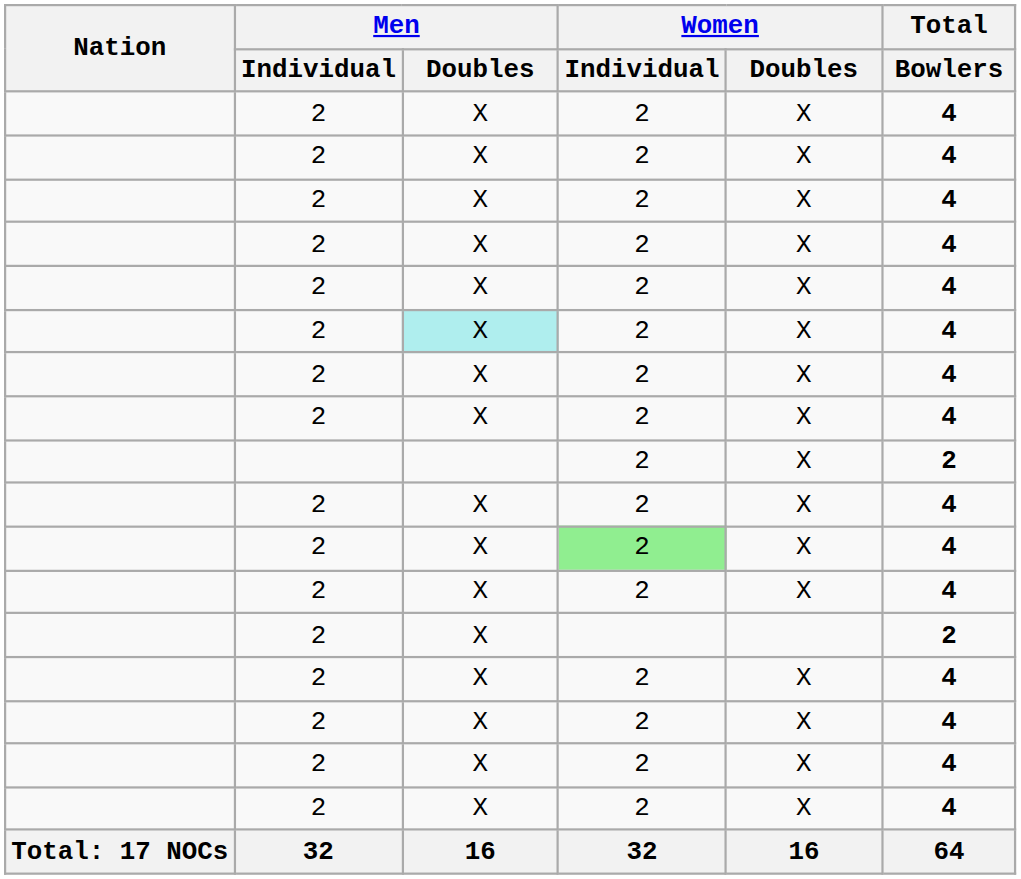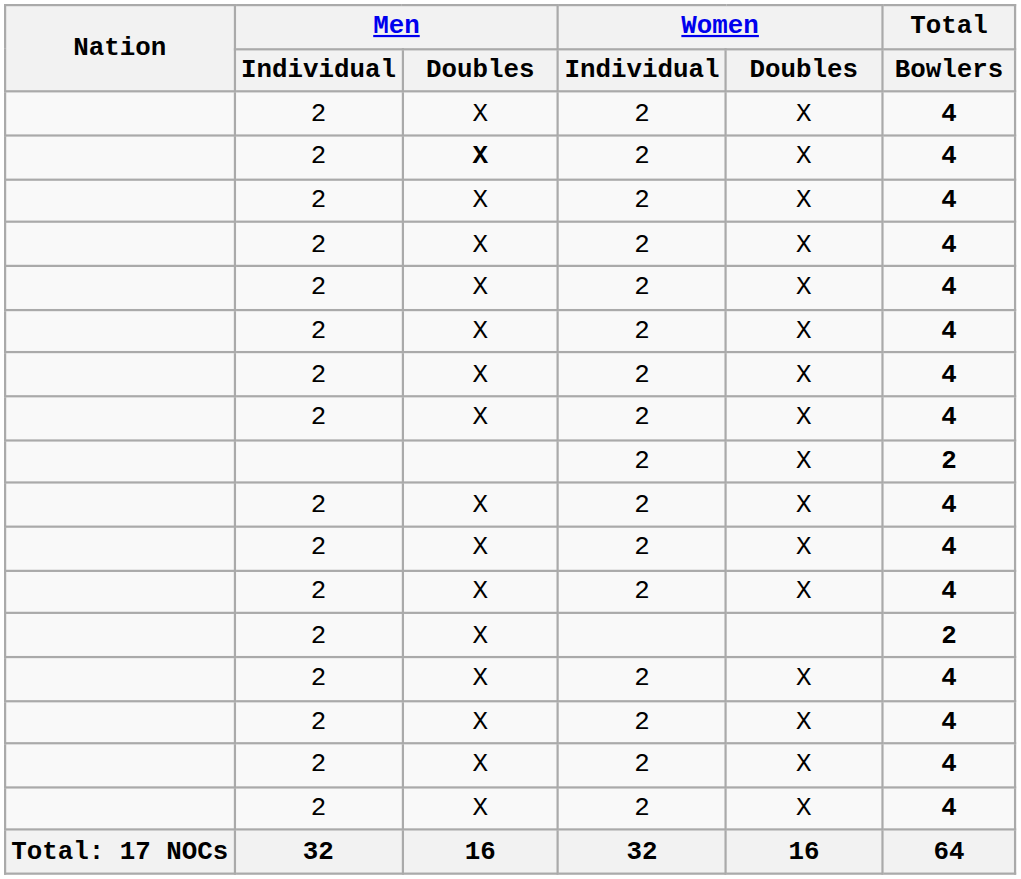row 4 | Men / Doubles: normal -> bold
row 8 | Men / Doubles: paleturquoise background -> no background
row 13 | Women / Individual: lightgreen background -> no background
